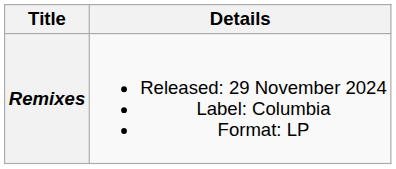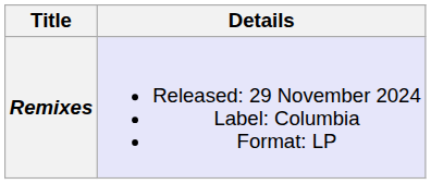Remixes | Details: no background -> lavender background
